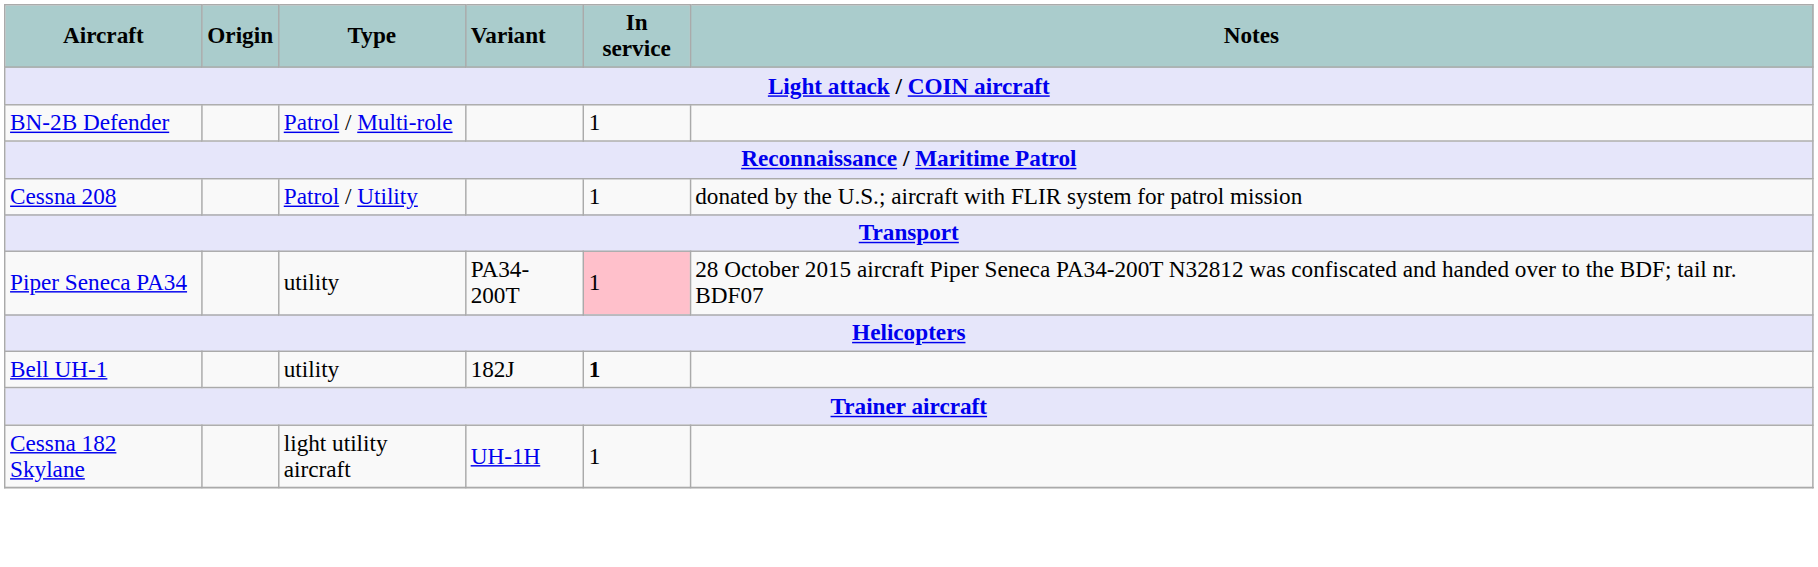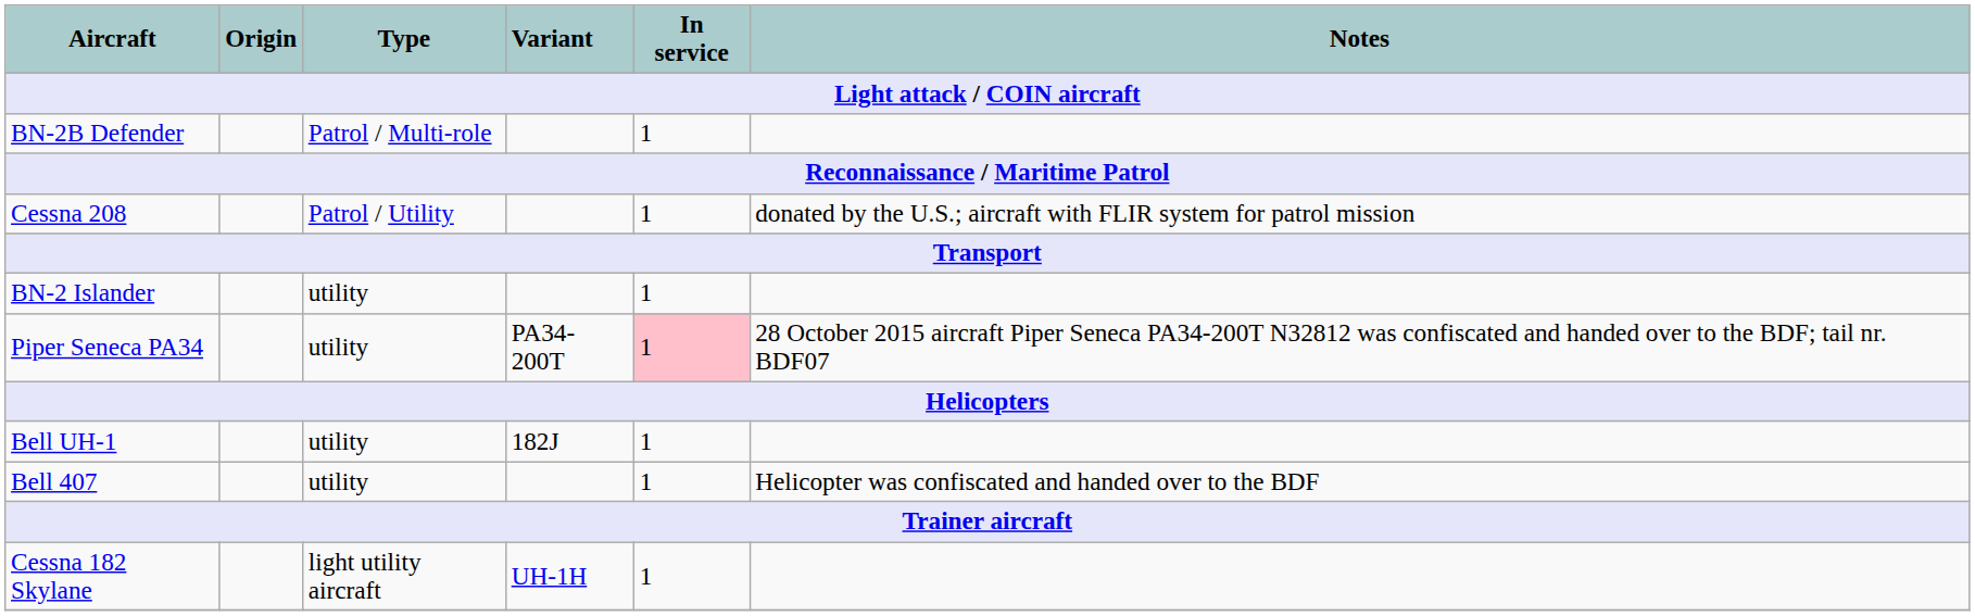+ row: BN-2 Islander | utility | 1
Bell UH-1 | In service: bold -> normal
+ row: Bell 407 | utility | 1 | Helicopter was confiscated and handed over to the BDF
